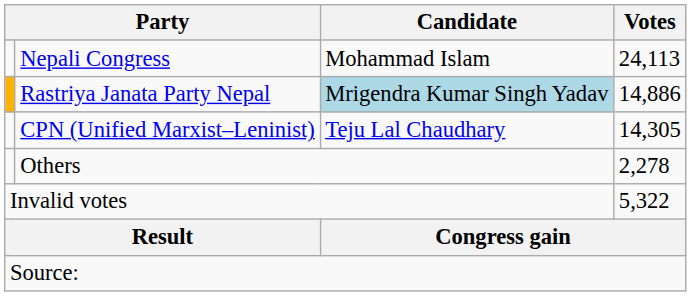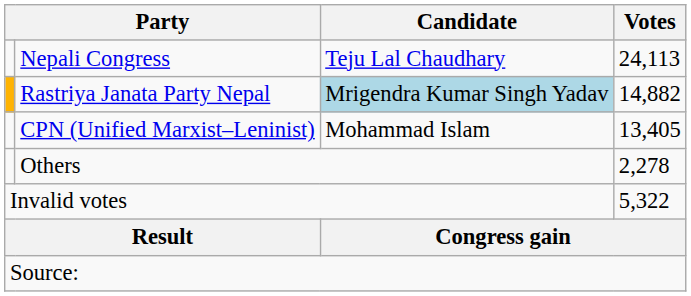Nepali Congress | Candidate: Mohammad Islam -> Teju Lal Chaudhary
Rastriya Janata Party Nepal | Votes: 14,886 -> 14,882
CPN (Unified Marxist–Leninist) | Candidate: Teju Lal Chaudhary -> Mohammad Islam
CPN (Unified Marxist–Leninist) | Votes: 14,305 -> 13,405
